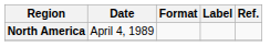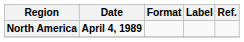North America | Date: normal -> bold
